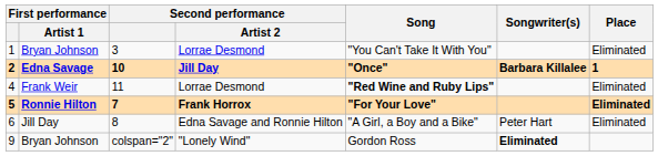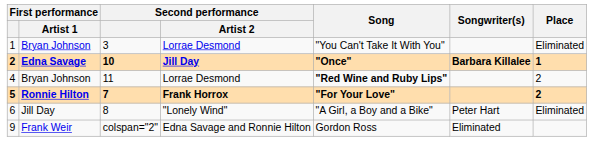4 | First performance / Artist 1: Frank Weir -> Bryan Johnson
4 | Place: Eliminated -> 2
5 | Place: Eliminated -> 2
6 | Second performance / Artist 2: Edna Savage and Ronnie Hilton -> "Lonely Wind"
9 | First performance / Artist 1: Bryan Johnson -> Frank Weir
9 | Second performance / Artist 2: "Lonely Wind" -> Edna Savage and Ronnie Hilton
9 | Songwriter(s): bold -> normal
